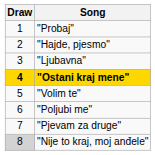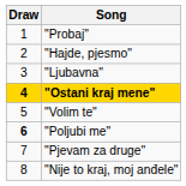"Poljubi me" | Draw: normal -> bold
"Nije to kraj, moj anđele" | Draw: lightgrey background -> no background
